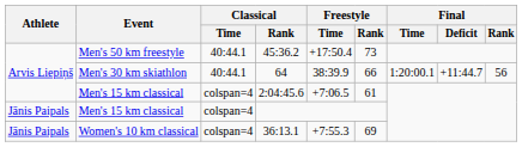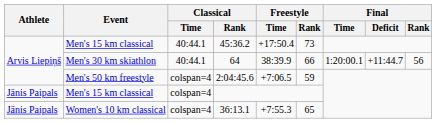45:36.2 | Event: Men's 50 km freestyle -> Men's 15 km classical
2:04:45.6 | Event: Men's 15 km classical -> Men's 50 km freestyle
2:04:45.6 | Freestyle / Rank: 61 -> 59
36:13.1 | Freestyle / Rank: 69 -> 65
